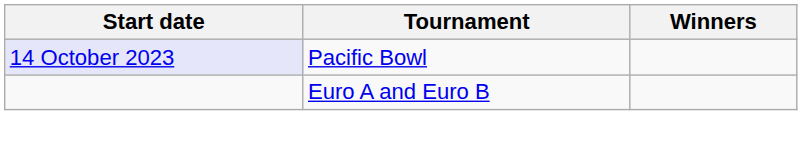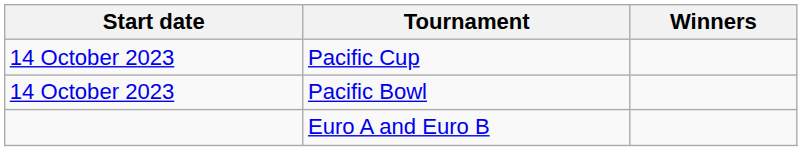+ row: 14 October 2023 | Pacific Cup
Pacific Bowl | Start date: lavender background -> no background
